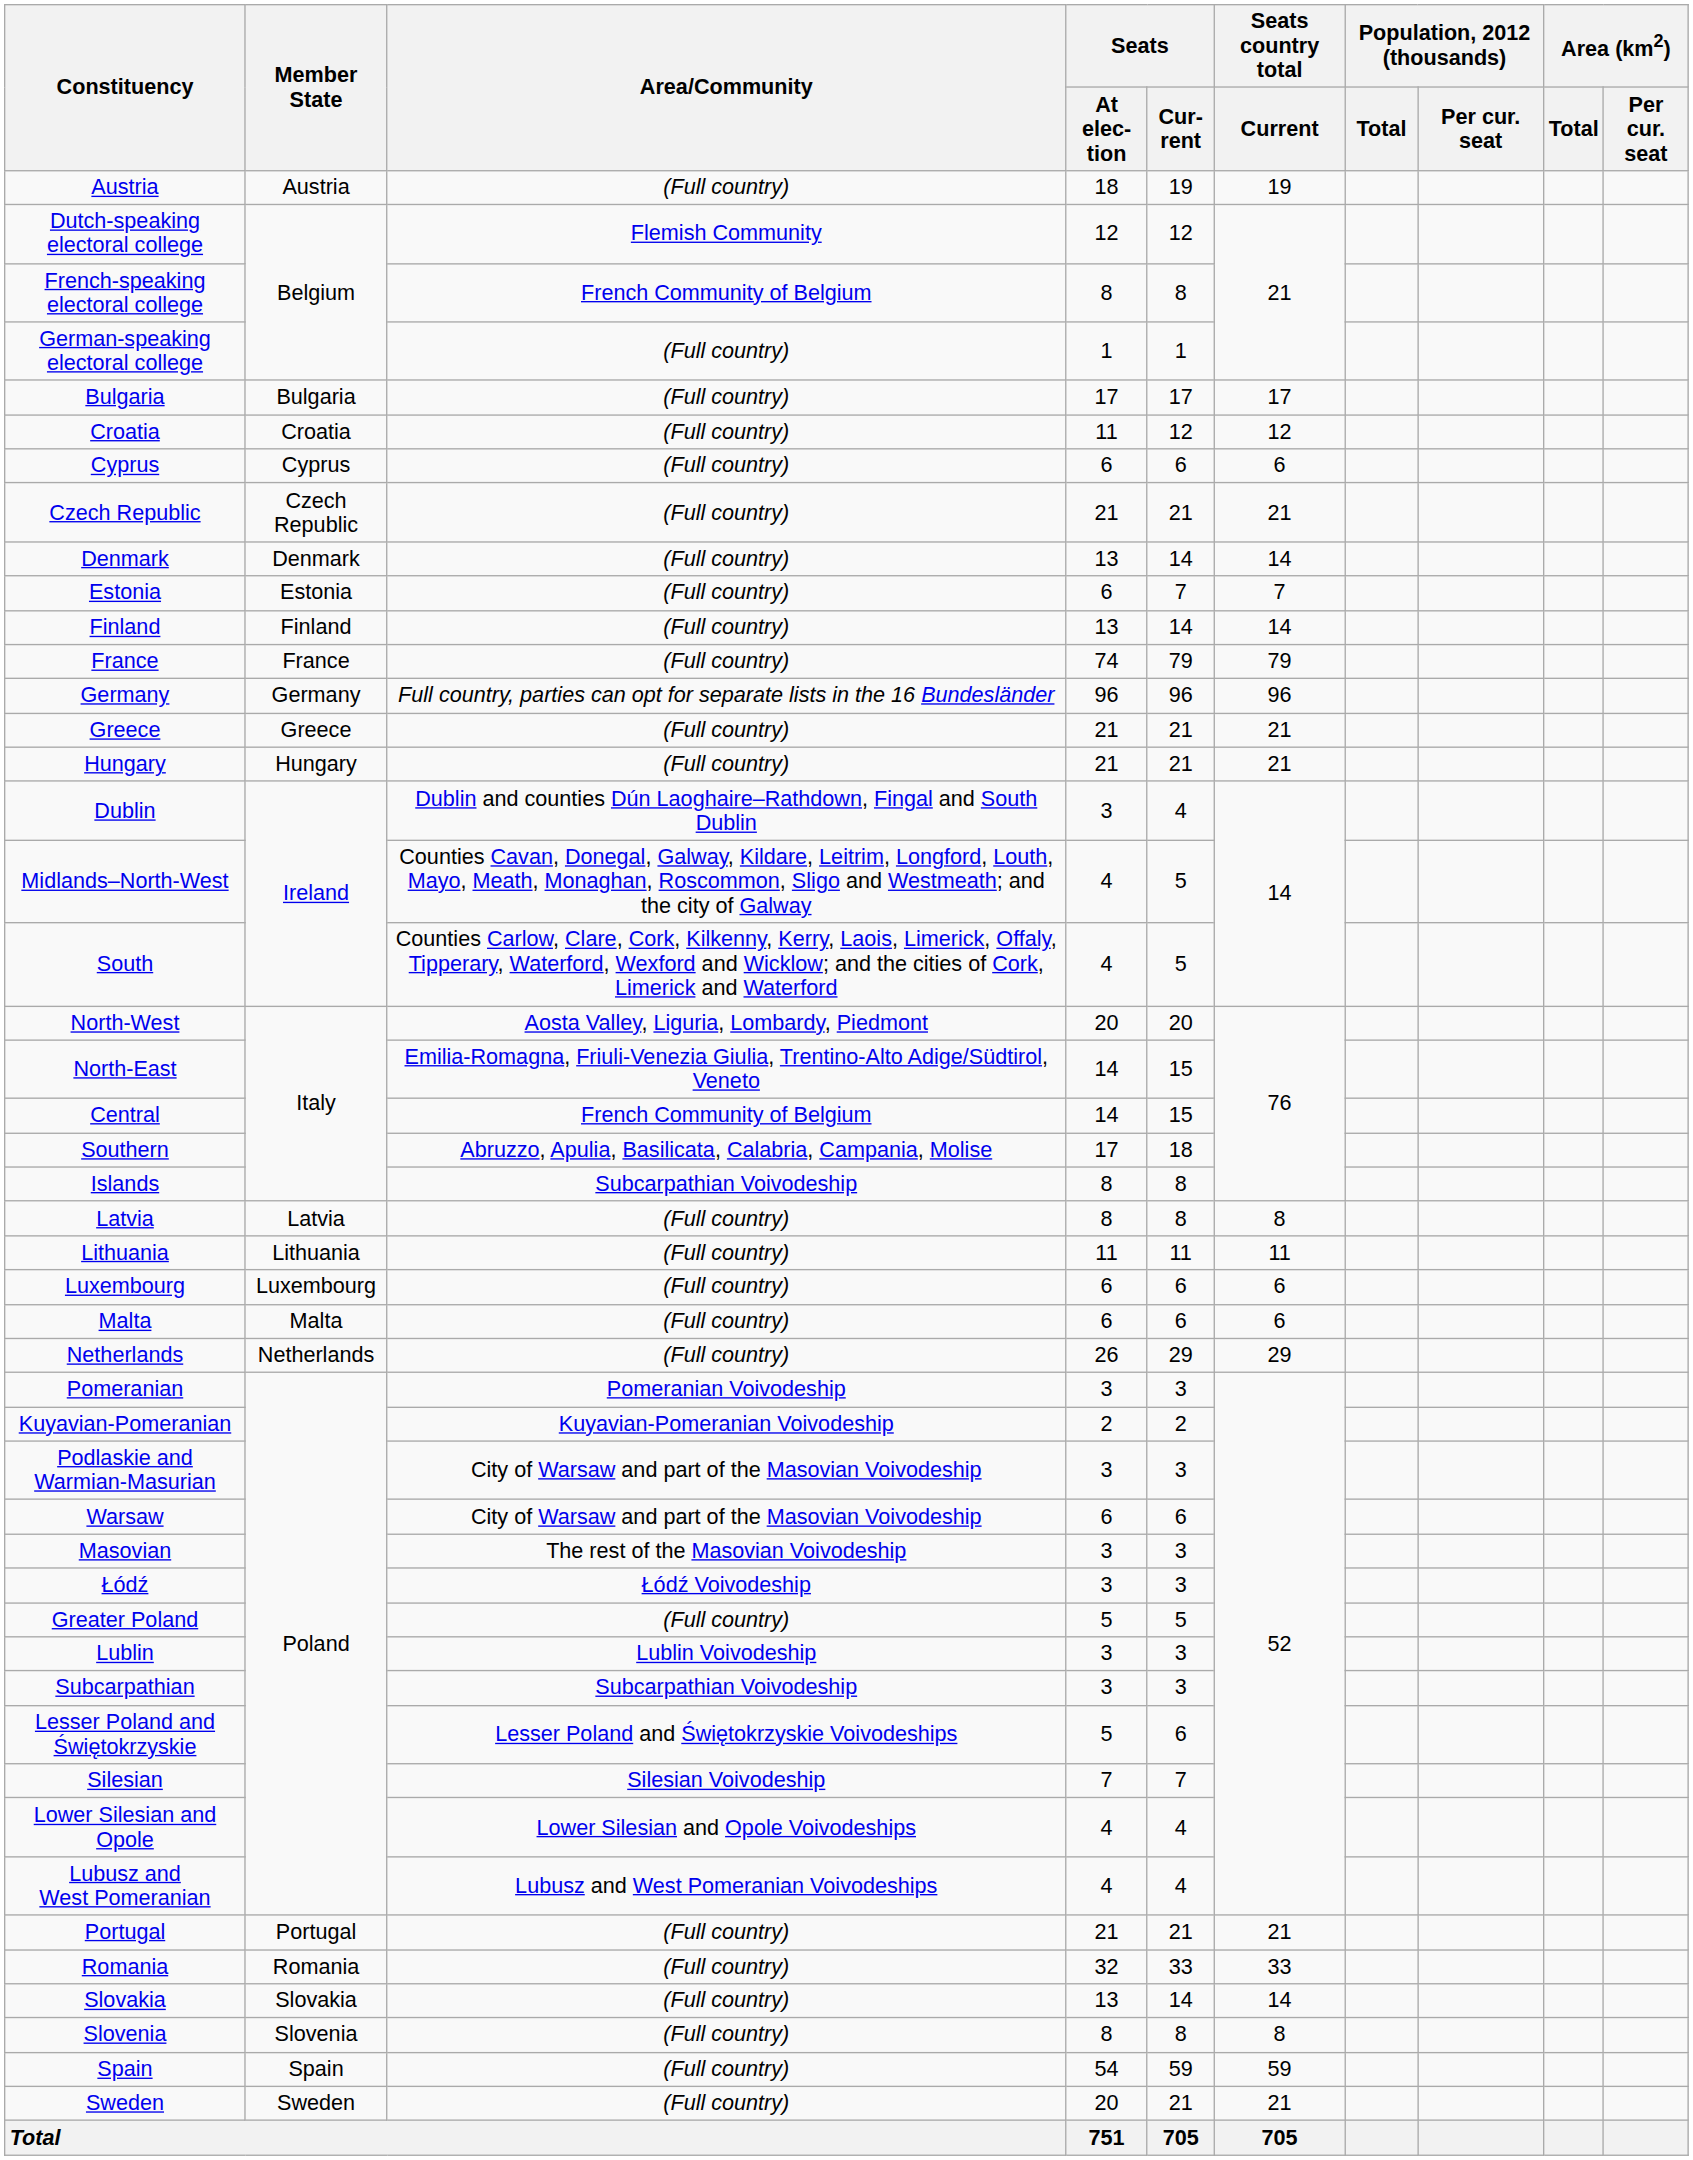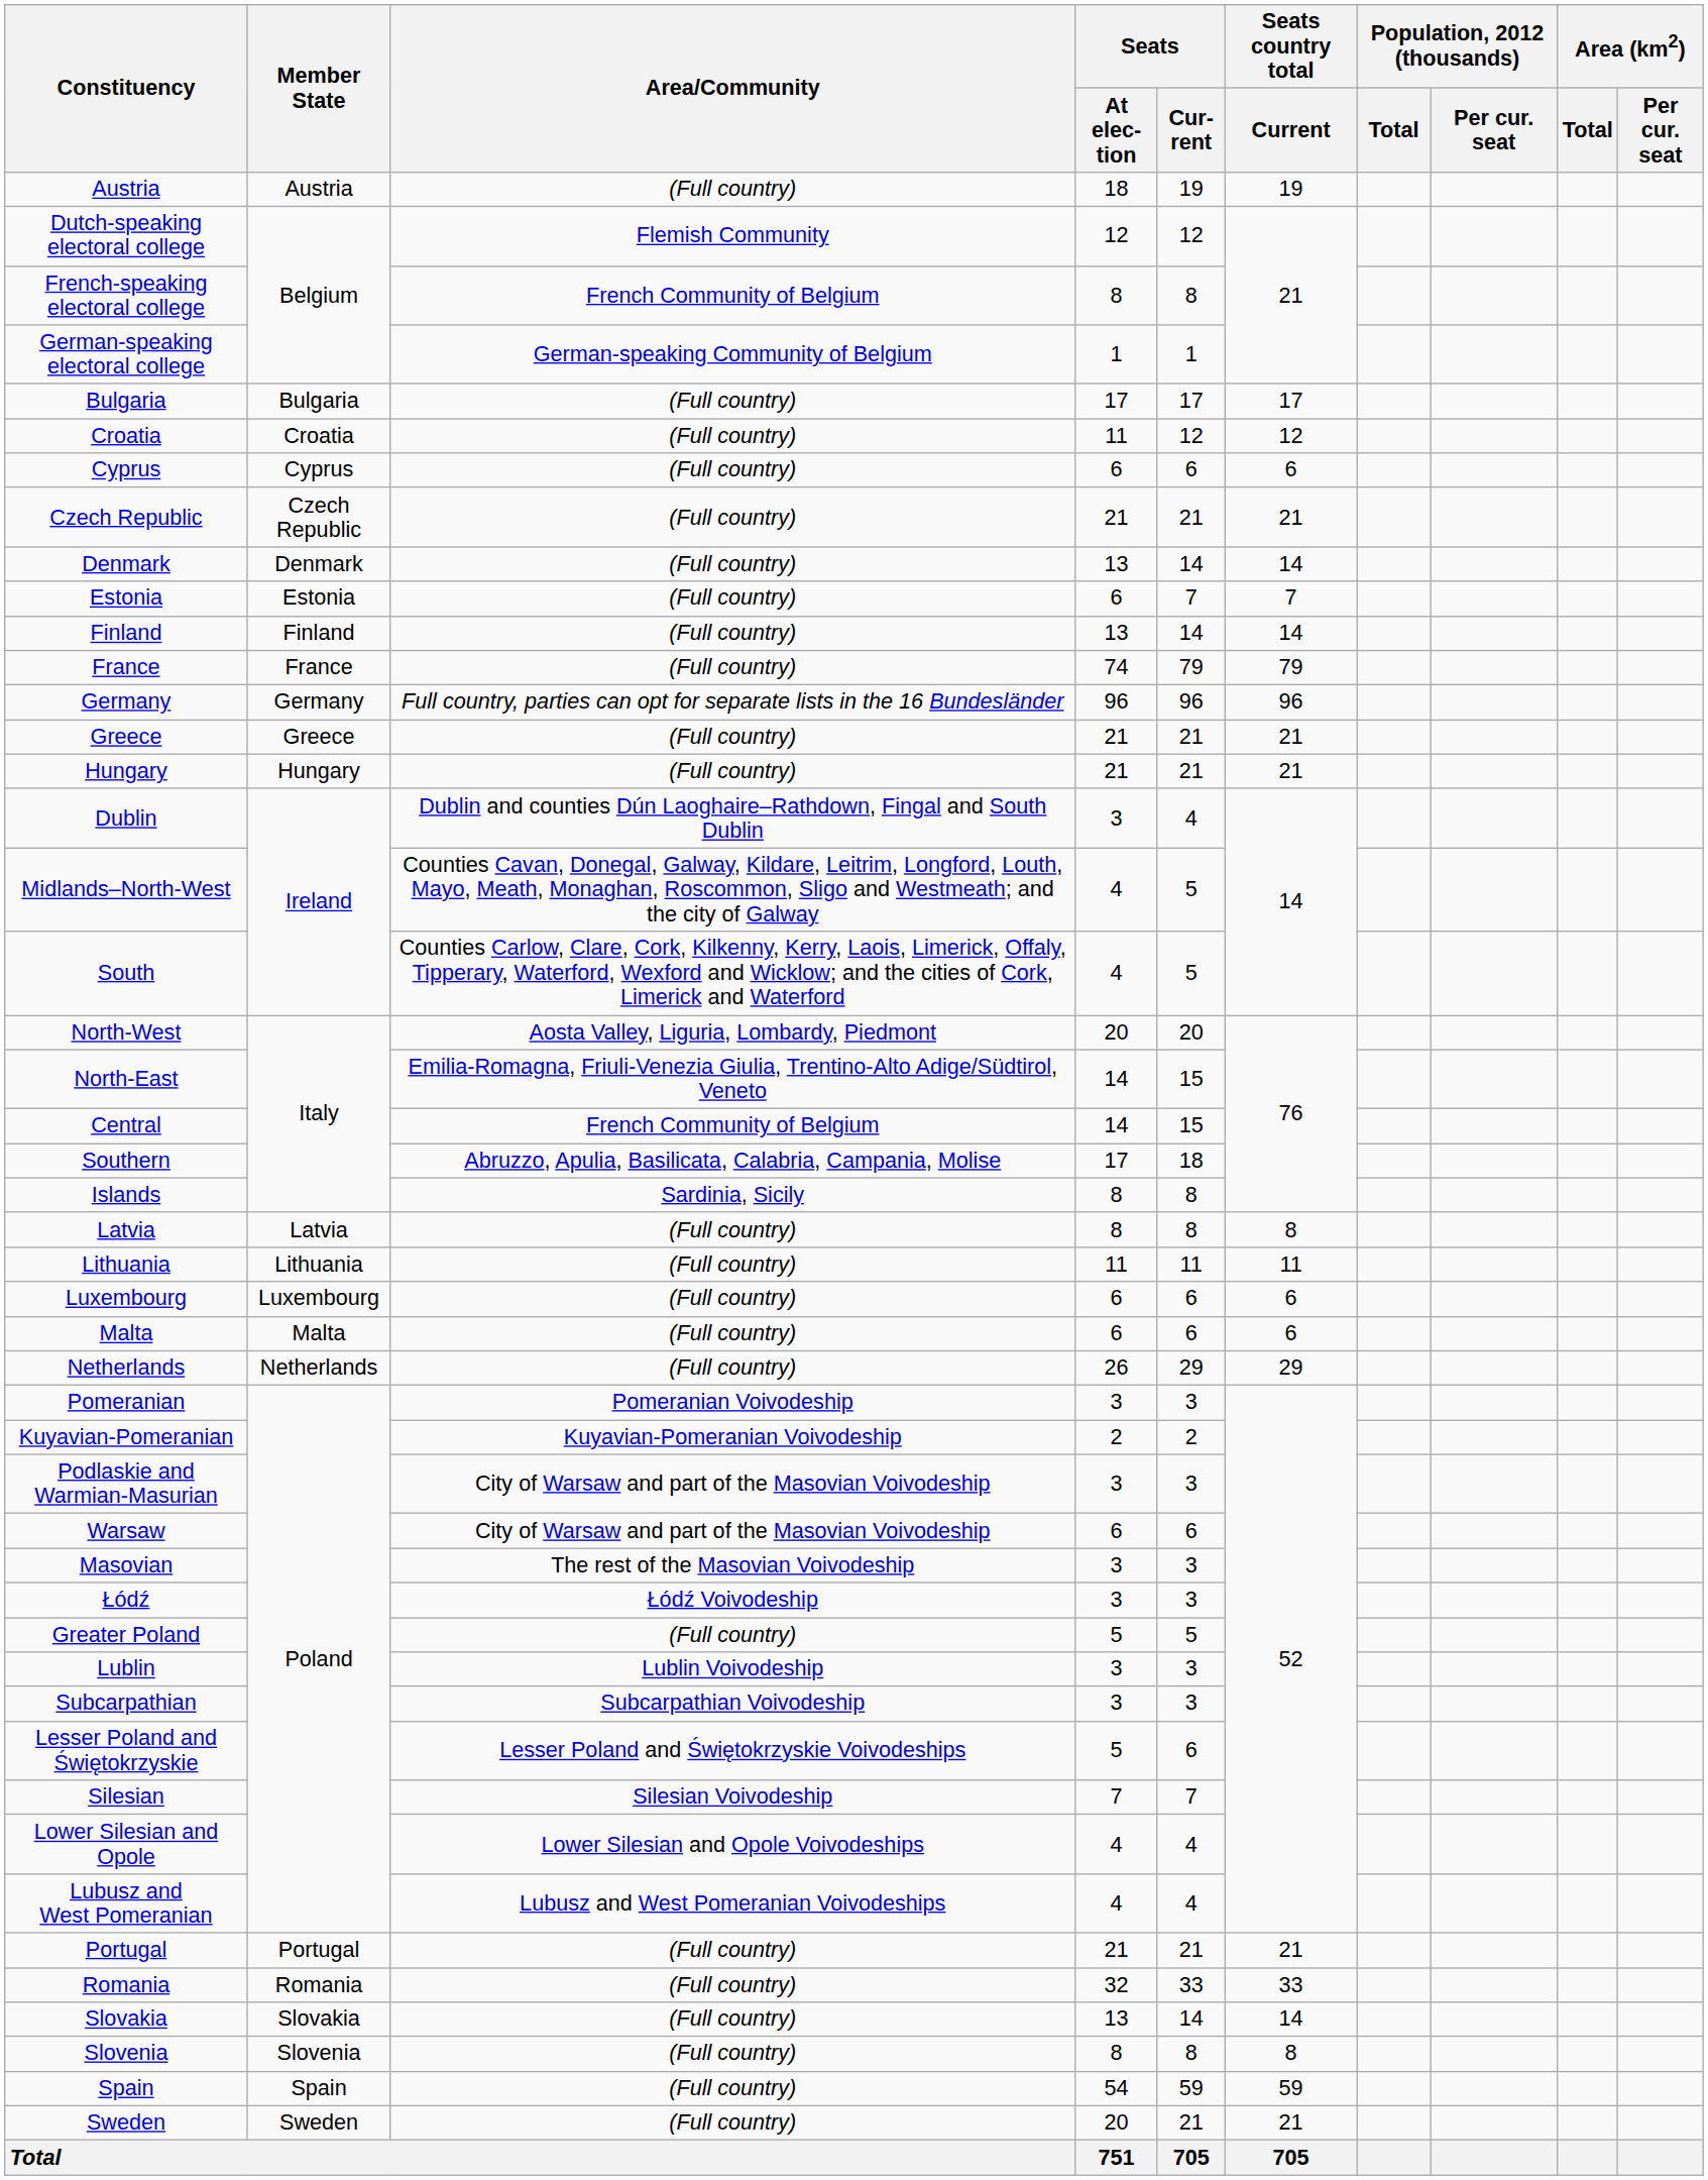German-speaking electoral college | Area/Community: (Full country) -> German-speaking Community of Belgium
Islands | Area/Community: Subcarpathian Voivodeship -> Sardinia, Sicily
